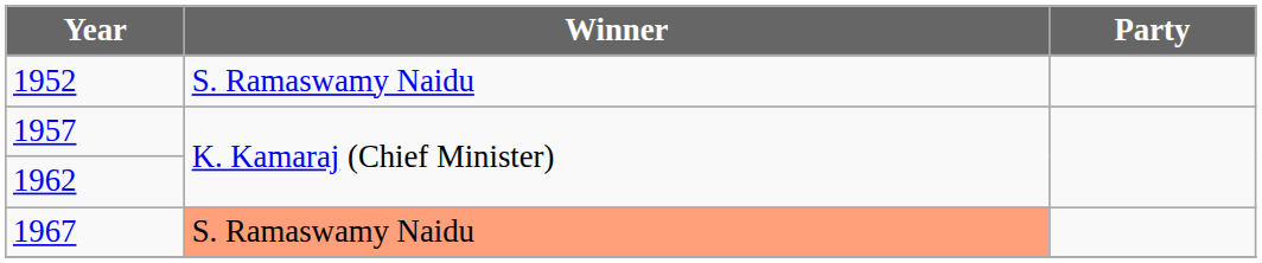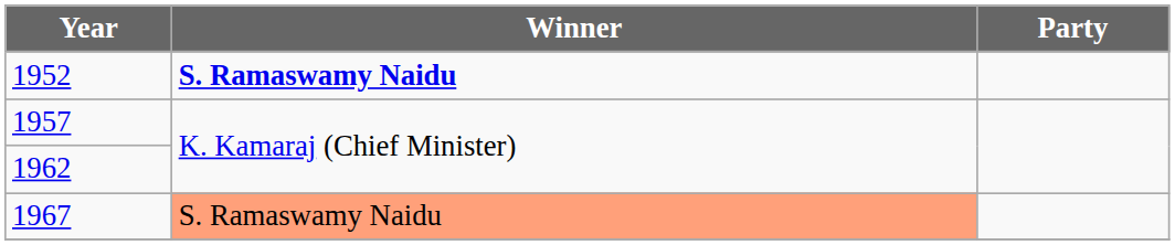1952 | Winner: normal -> bold
